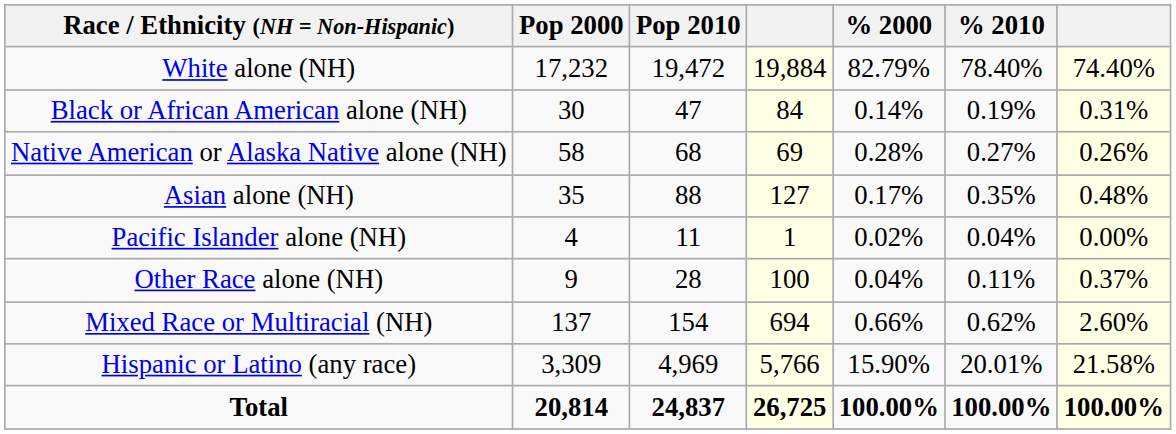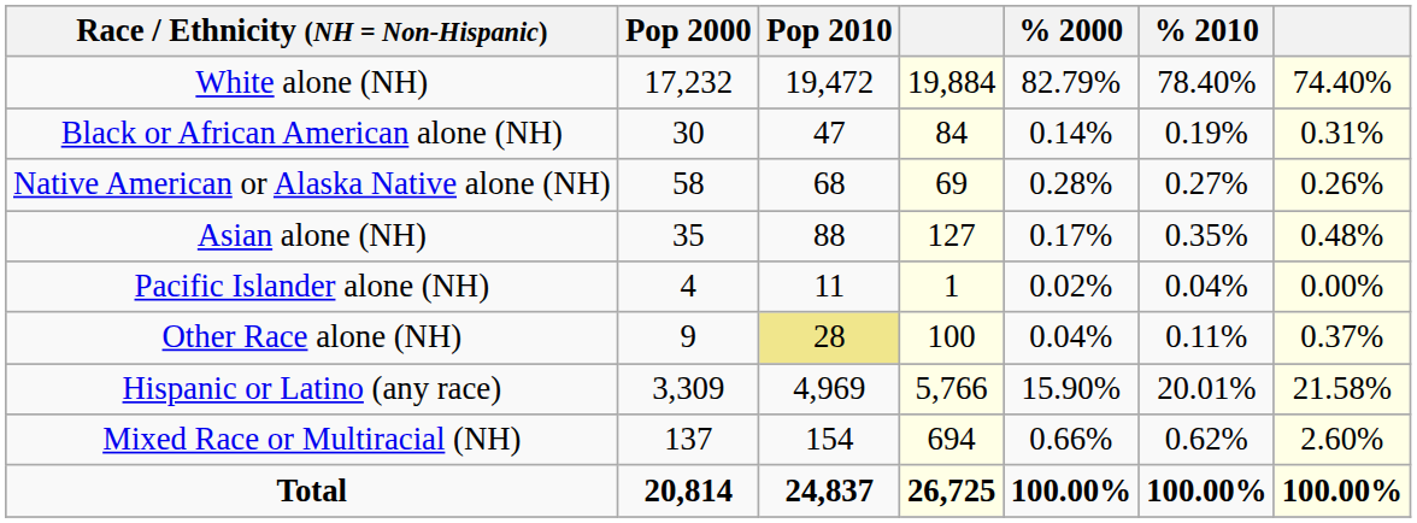Other Race alone (NH) | Pop 2010: no background -> khaki background
rows swapped: Mixed Race or Multiracial (NH) <-> Hispanic or Latino (any race)
